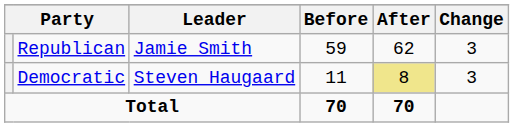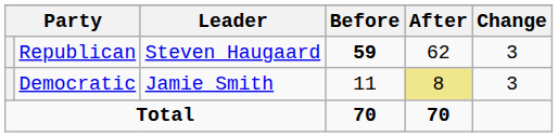Republican | Leader: Jamie Smith -> Steven Haugaard
Republican | Before: normal -> bold
Democratic | Leader: Steven Haugaard -> Jamie Smith
